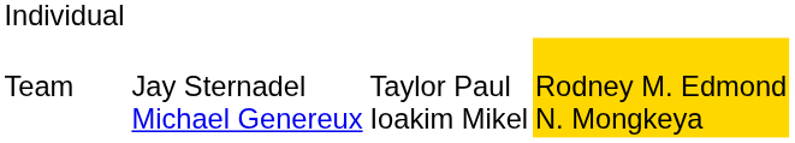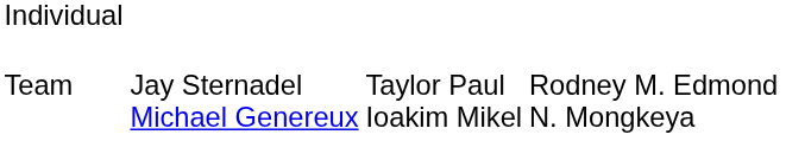Team | column 4: gold background -> no background
